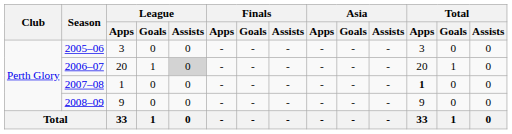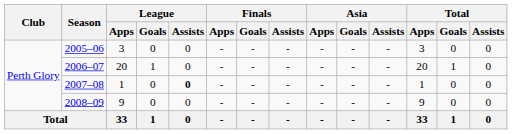2006–07 | League / Assists: lightgrey background -> no background
2007–08 | League / Assists: normal -> bold
2007–08 | Total / Apps: bold -> normal
